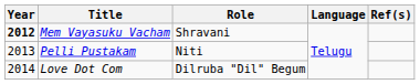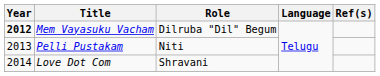Mem Vayasuku Vacham | Role: Shravani -> Dilruba "Dil" Begum
Love Dot Com | Role: Dilruba "Dil" Begum -> Shravani
